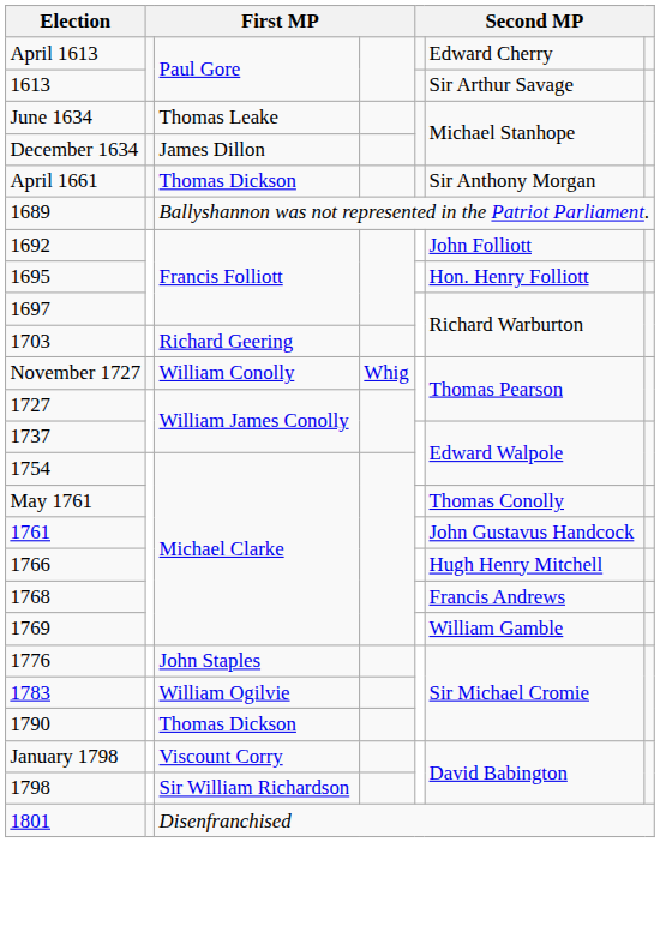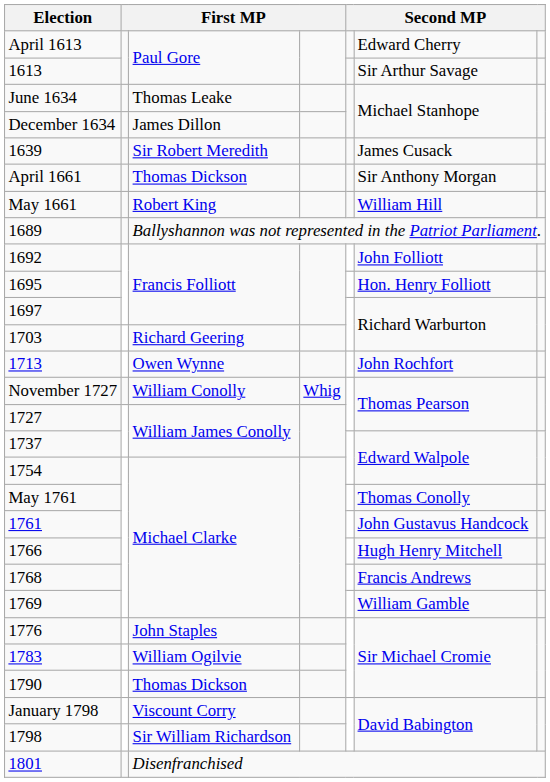+ row: 1639 | Sir Robert Meredith | James Cusack
+ row: May 1661 | Robert King | William Hill
+ row: 1713 | Owen Wynne | John Rochfort
